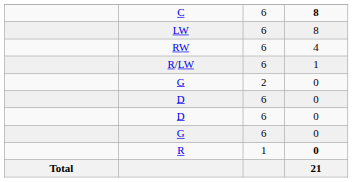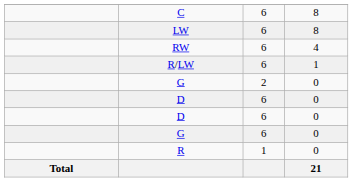C | column 4: bold -> normal
R | column 4: bold -> normal
